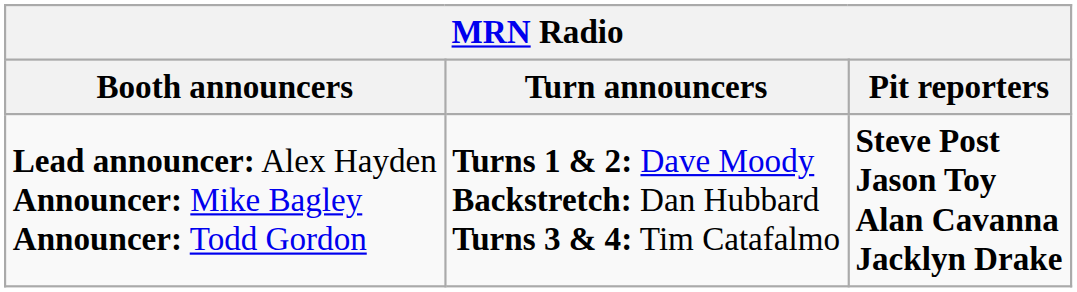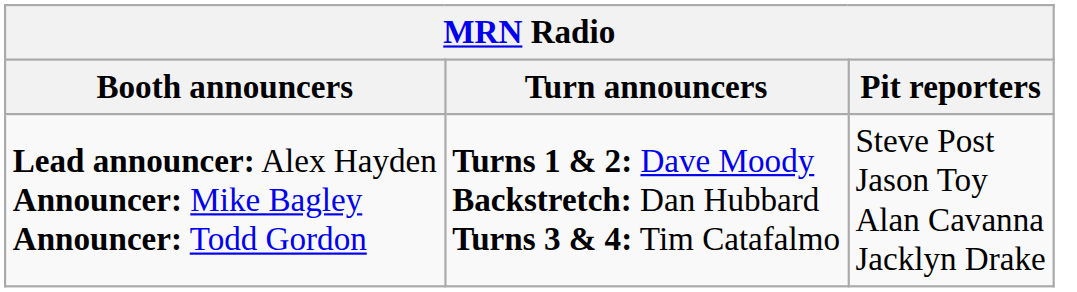row 3 | Pit reporters: bold -> normal
